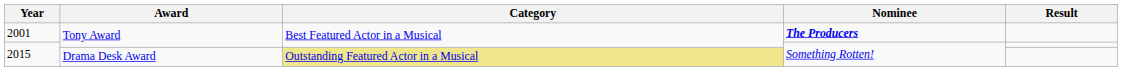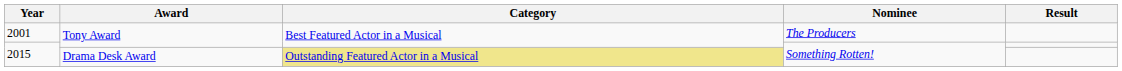2001 | Nominee: bold -> normal
